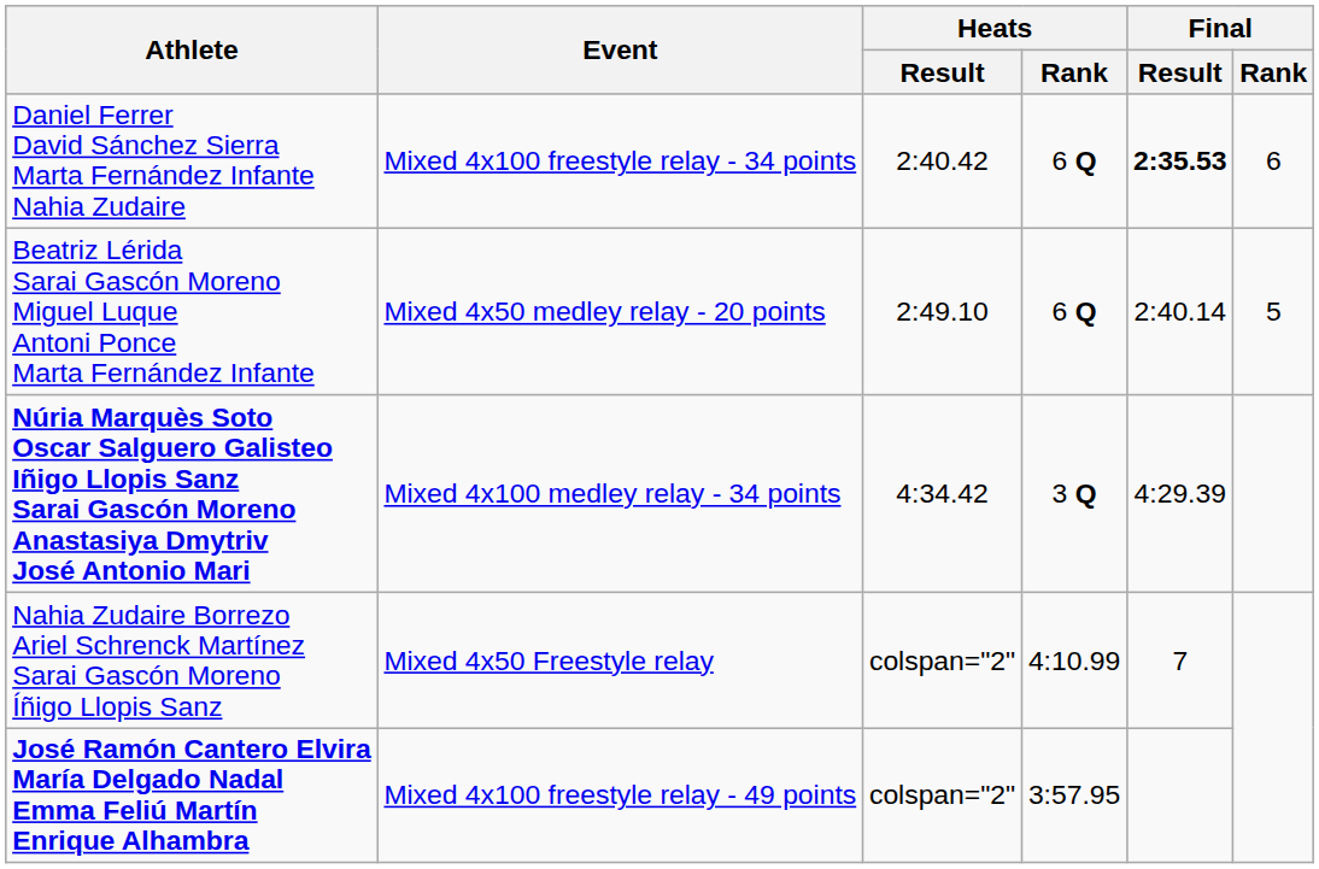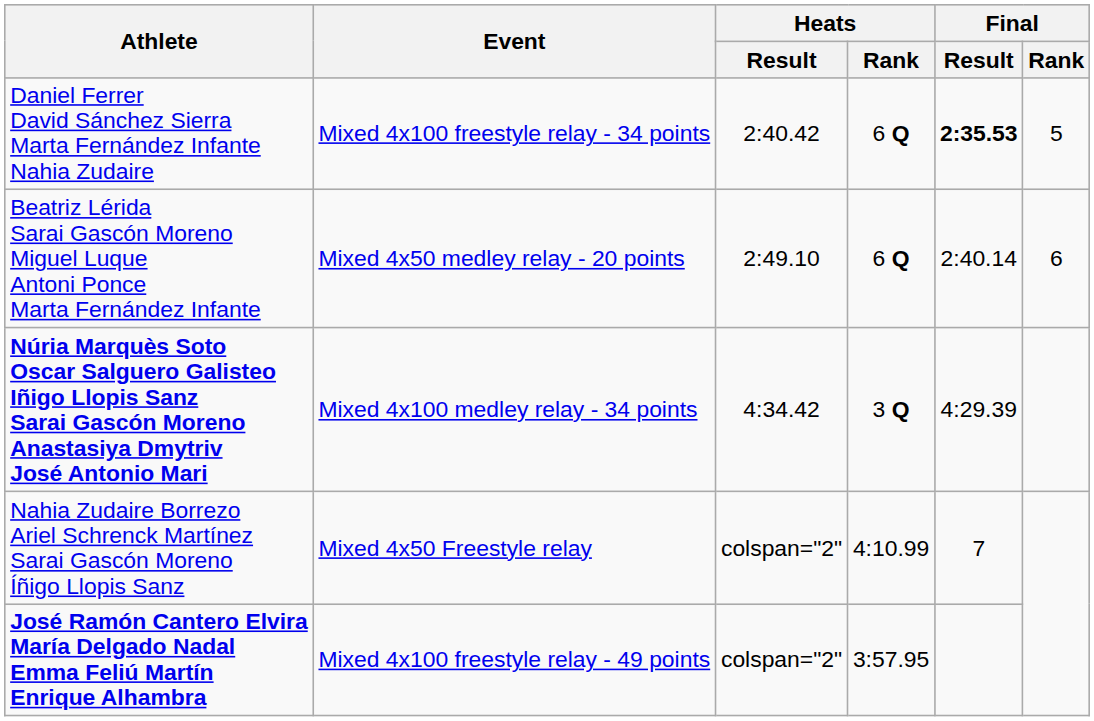row 3 | Final / Rank: 6 -> 5
row 4 | Final / Rank: 5 -> 6
